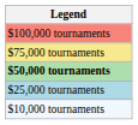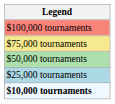row 4 | column 1: bold -> normal
row 6 | column 1: normal -> bold
